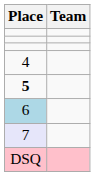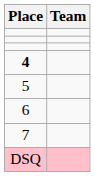row 5 | Place: normal -> bold
row 6 | Place: bold -> normal
row 7 | Place: lightblue background -> no background
row 8 | Place: lavender background -> no background
